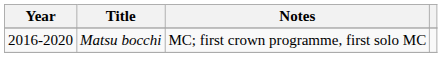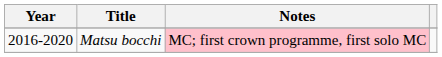Matsu bocchi | Notes: no background -> pink background
